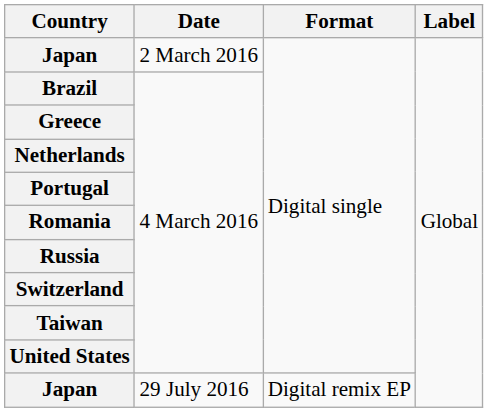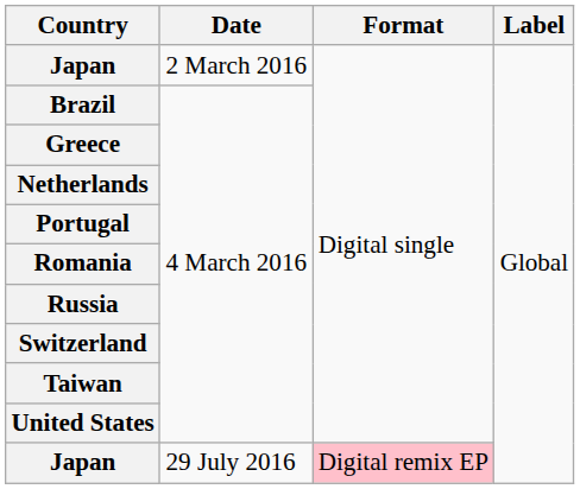29 July 2016 | Format: no background -> pink background
